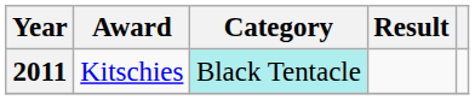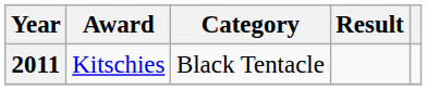2011 | Category: paleturquoise background -> no background
